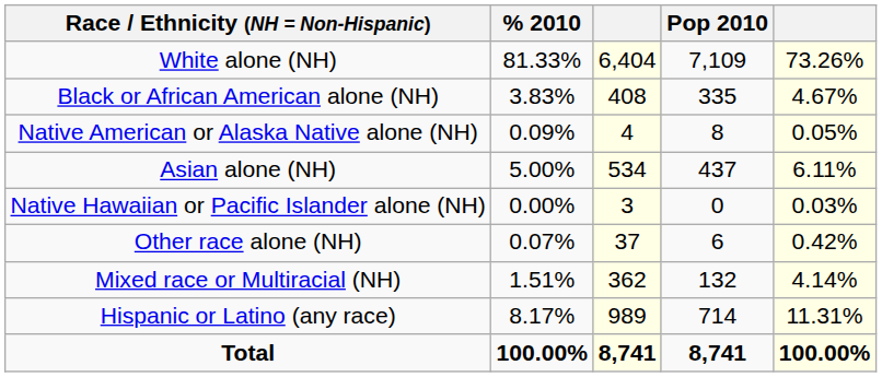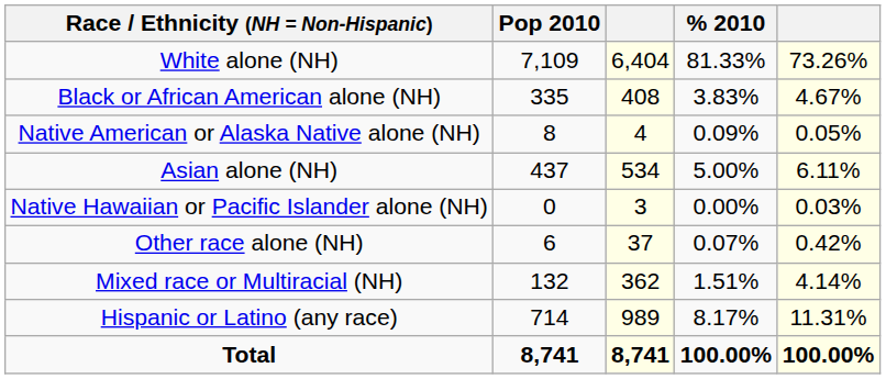columns swapped: Pop 2010 <-> % 2010
